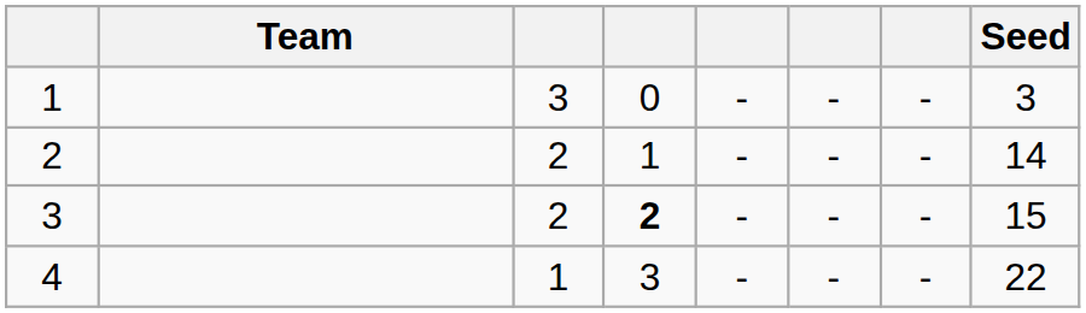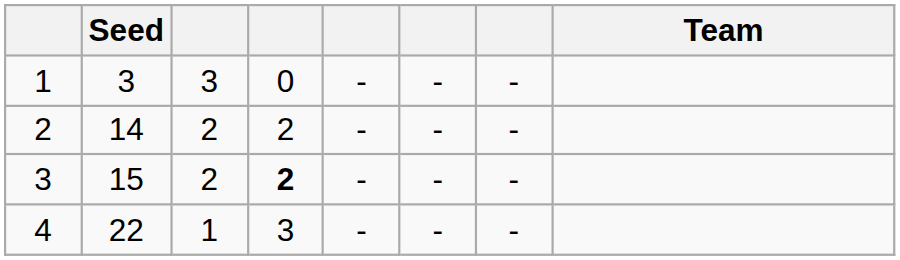columns swapped: Team <-> Seed
row 3 | column 4: 1 -> 2
